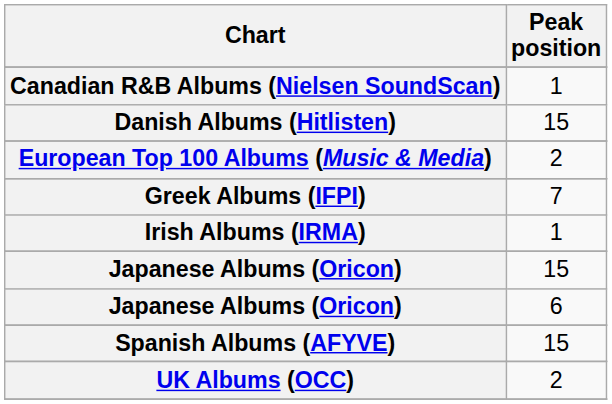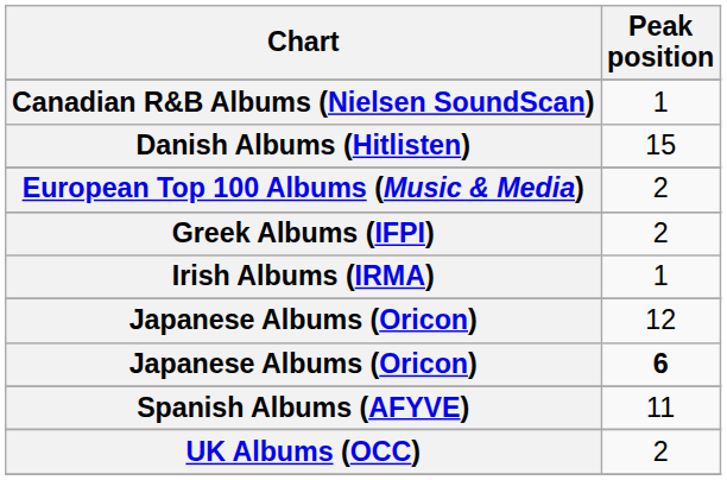row 5 | Peak position: 7 -> 2
row 7 | Peak position: 15 -> 12
row 8 | Peak position: normal -> bold
row 9 | Peak position: 15 -> 11
